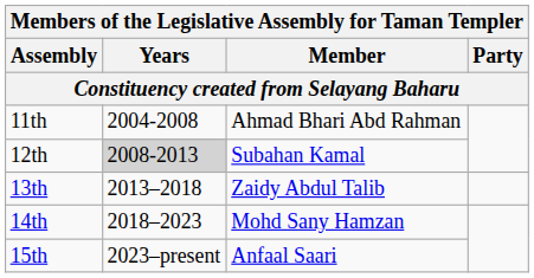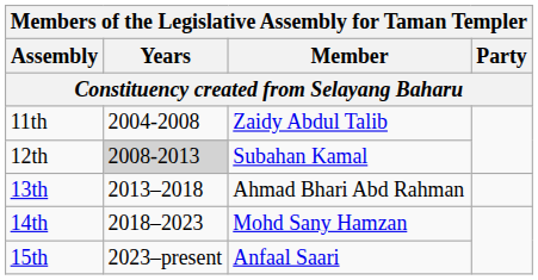11th | Member: Ahmad Bhari Abd Rahman -> Zaidy Abdul Talib
13th | Member: Zaidy Abdul Talib -> Ahmad Bhari Abd Rahman
